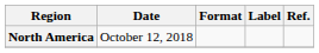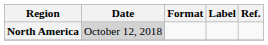North America | Date: no background -> lightgrey background
